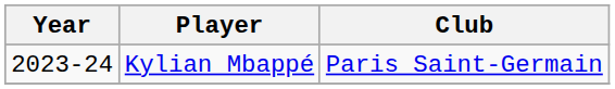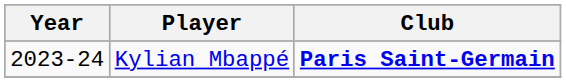Kylian Mbappé | Club: normal -> bold
